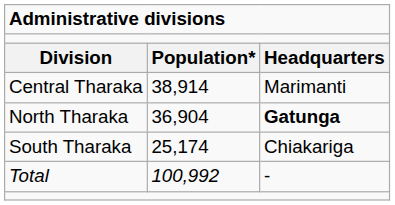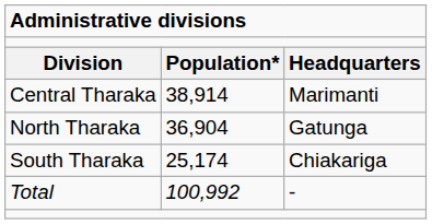North Tharaka | column 3: bold -> normal
